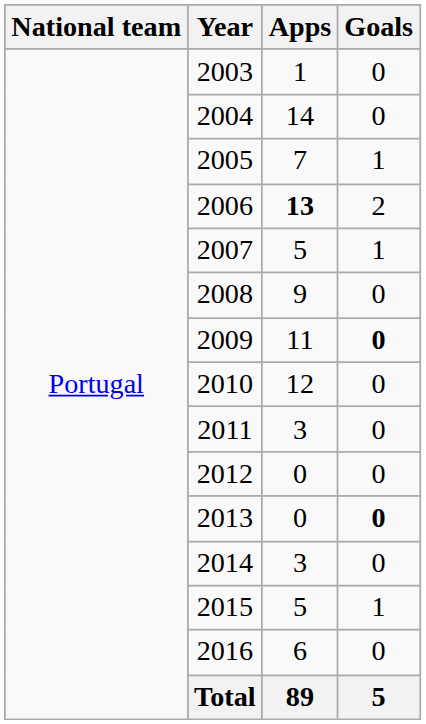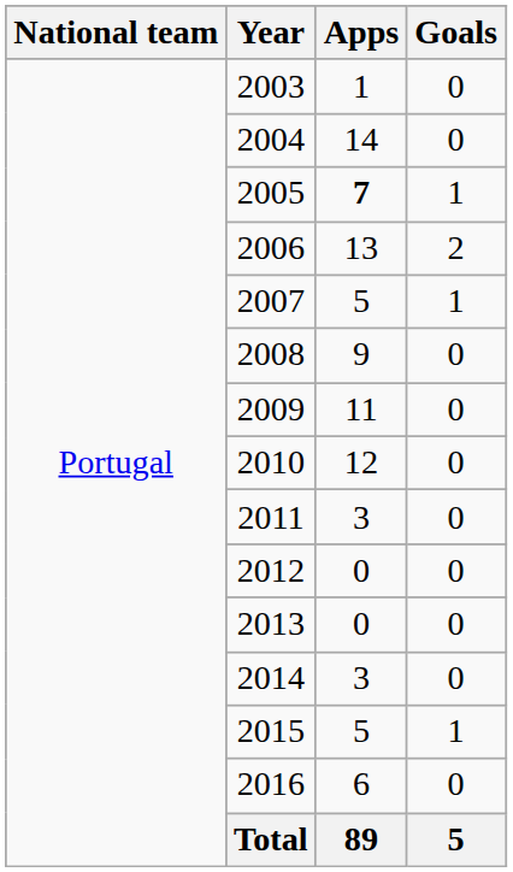2005 | Apps: normal -> bold
2006 | Apps: bold -> normal
2009 | Goals: bold -> normal
2013 | Goals: bold -> normal
